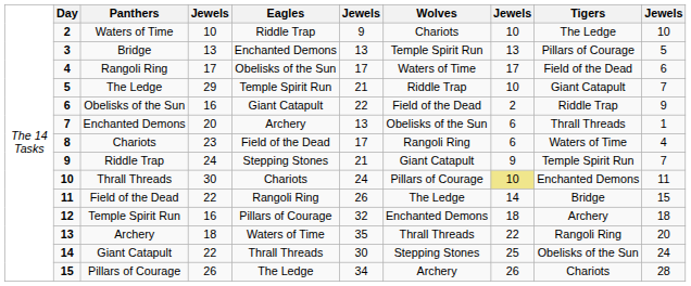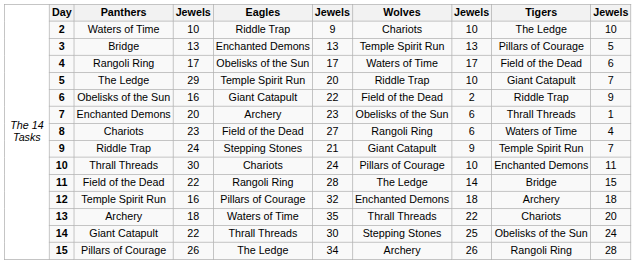row 5 | column 6: 21 -> 20
row 7 | column 6: 13 -> 23
row 8 | column 6: 17 -> 27
row 10 | column 8: khaki background -> no background
row 11 | column 6: 26 -> 28
row 13 | column 9: Rangoli Ring -> Chariots
row 15 | column 9: Chariots -> Rangoli Ring
